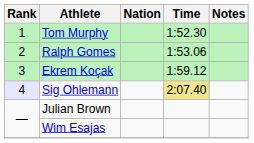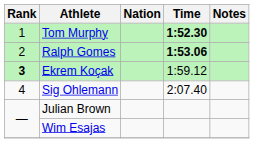Tom Murphy | Time: normal -> bold
Ralph Gomes | Time: normal -> bold
Ekrem Koçak | Rank: normal -> bold
Sig Ohlemann | Rank: lavender background -> no background
Sig Ohlemann | Time: khaki background -> no background
